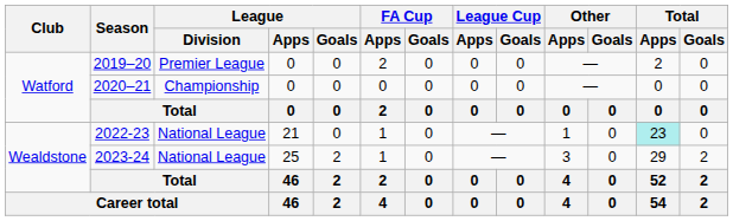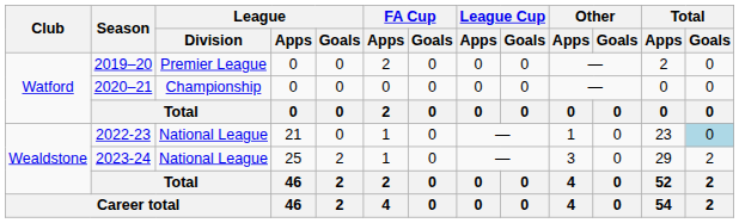2022-23 | Total / Apps: paleturquoise background -> no background
2022-23 | Total / Goals: no background -> lightblue background
